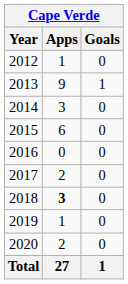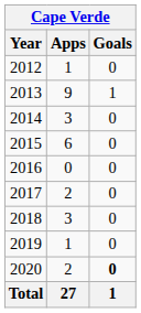2018 | Apps: bold -> normal
2020 | Goals: normal -> bold
